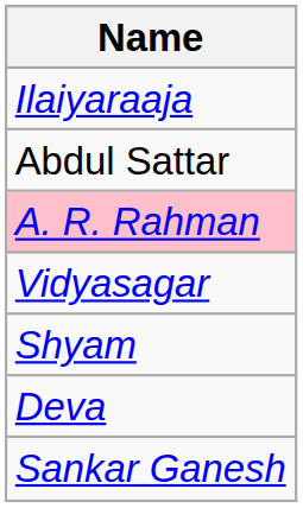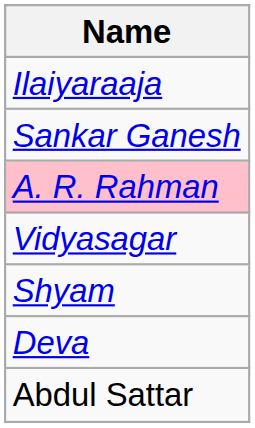row 3 | column 1: Abdul Sattar -> Sankar Ganesh
row 8 | column 1: Sankar Ganesh -> Abdul Sattar
